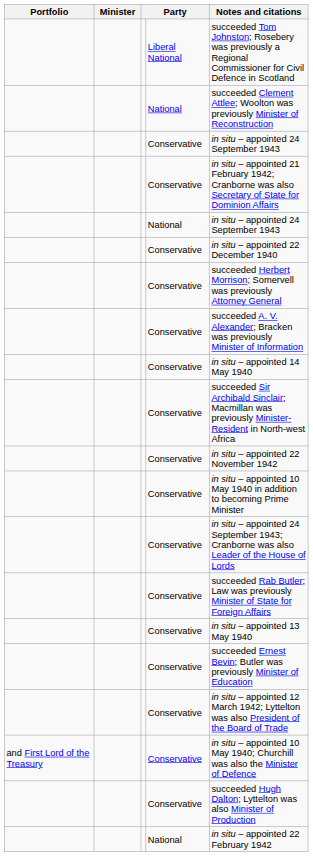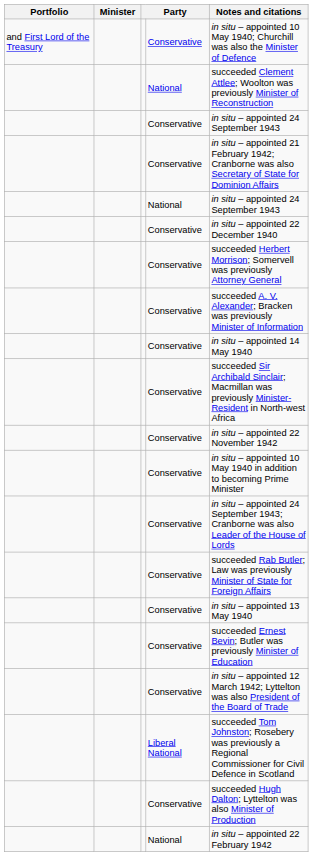rows swapped: and First Lord of the Treasury / Conservative <-> Liberal National
